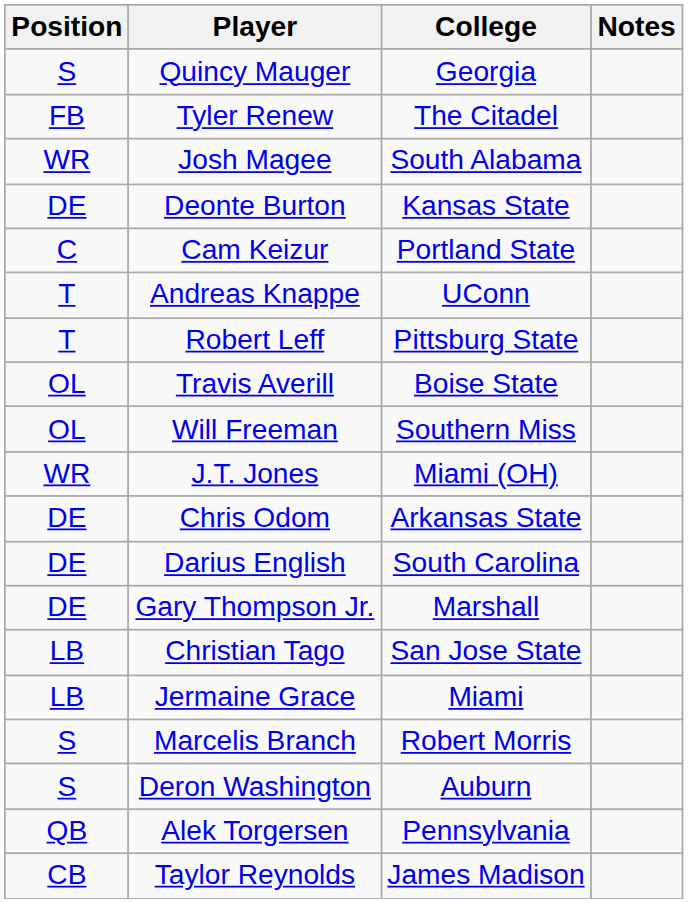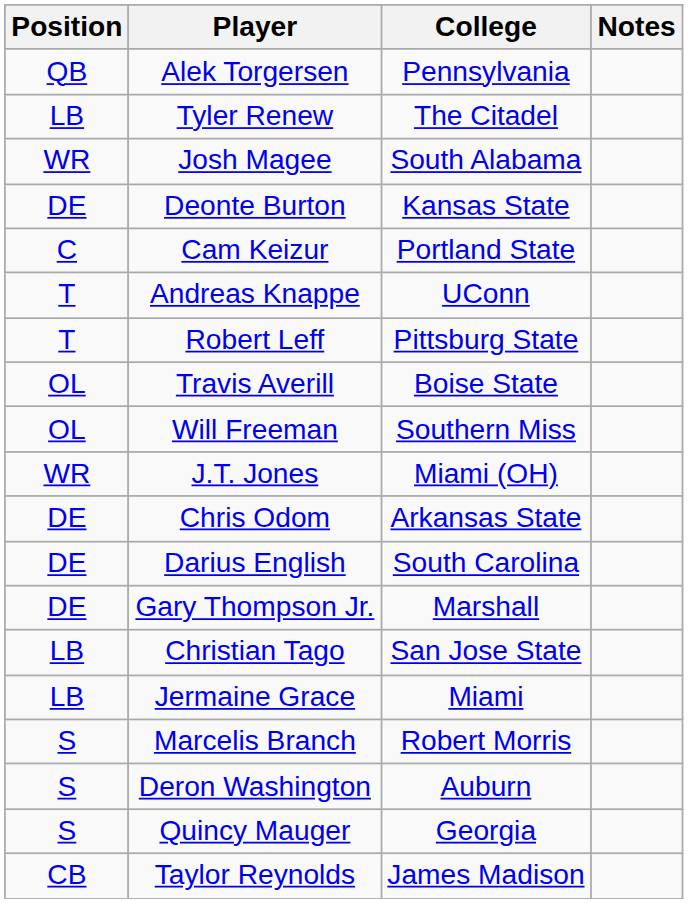rows swapped: Alek Torgersen <-> Quincy Mauger
Tyler Renew | Position: FB -> LB
